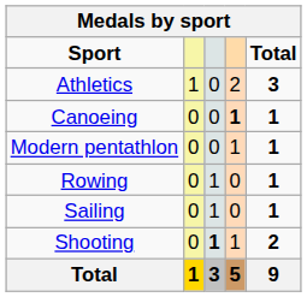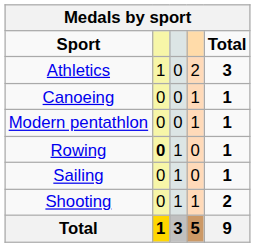Canoeing | column 4: bold -> normal
Rowing | column 2: normal -> bold
Shooting | column 3: bold -> normal
